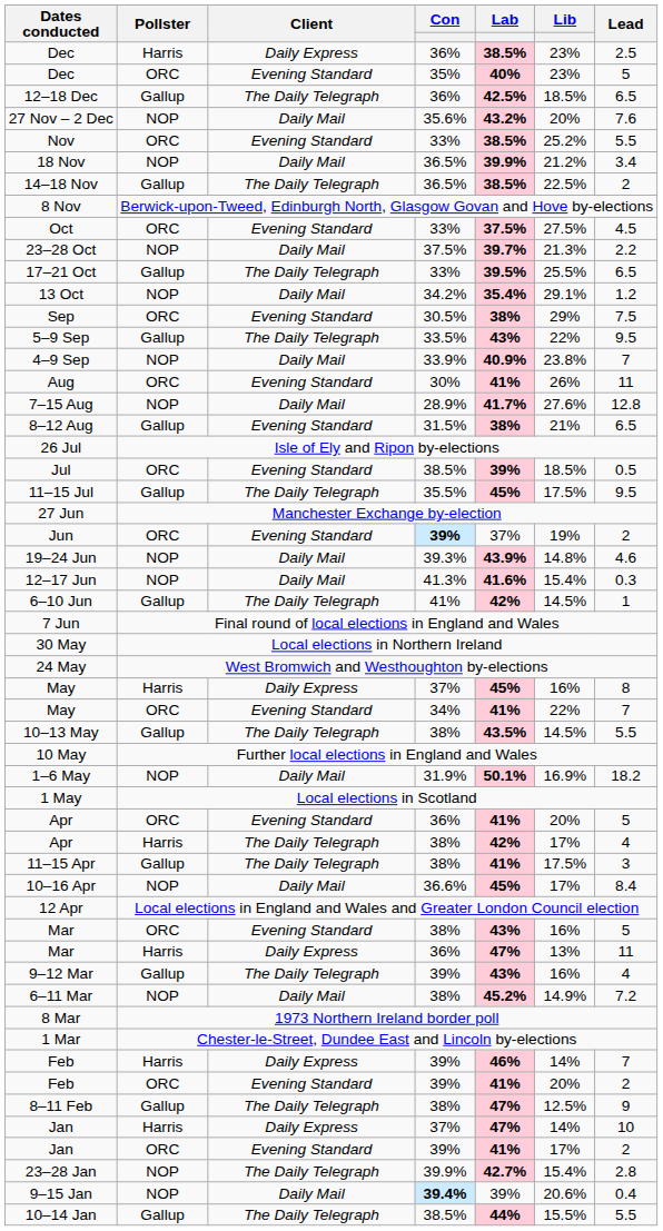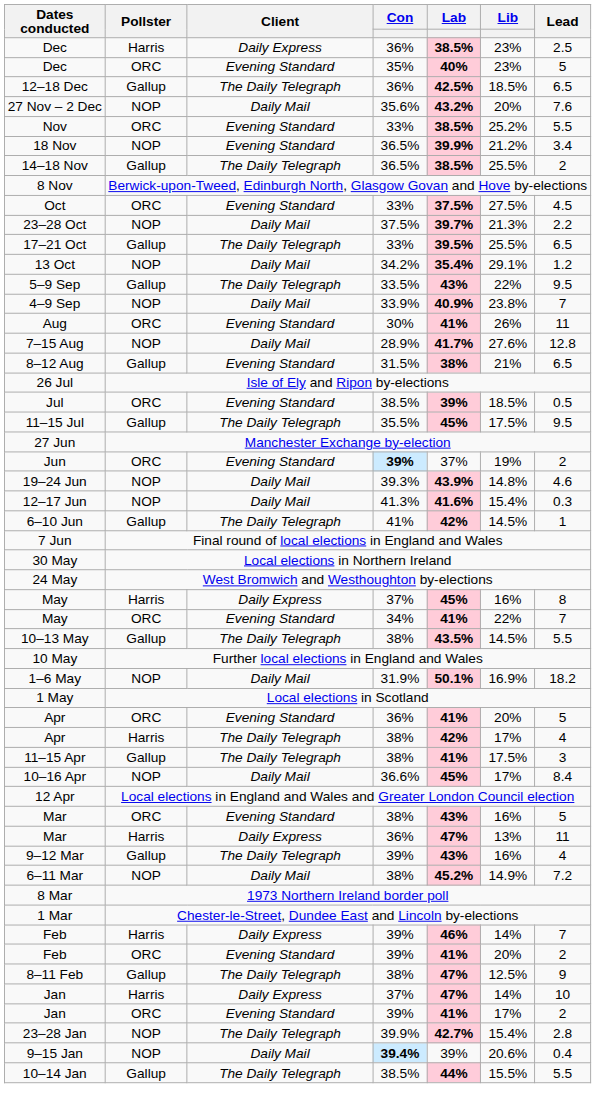18 Nov | Client: Daily Mail -> Evening Standard
14–18 Nov | Lib: 22.5% -> 25.5%
- row: Sep | ORC | Evening Standard | 30.5% | 38% | 29% | 7.5
